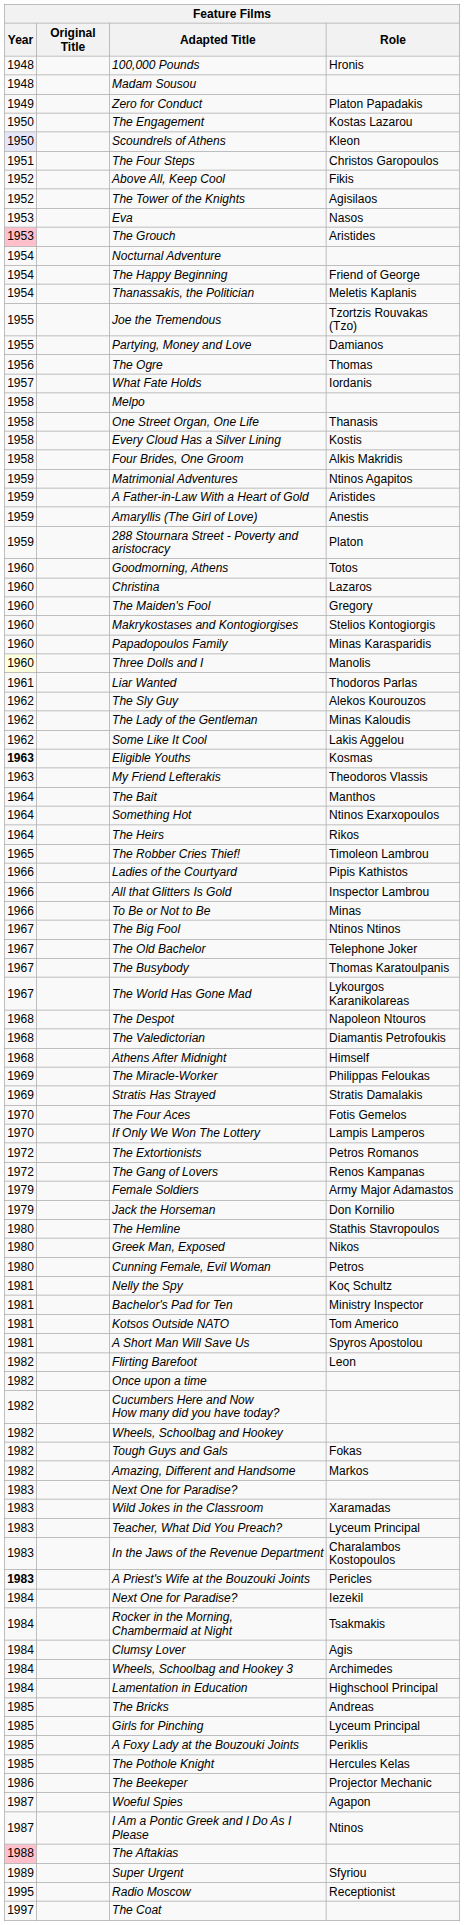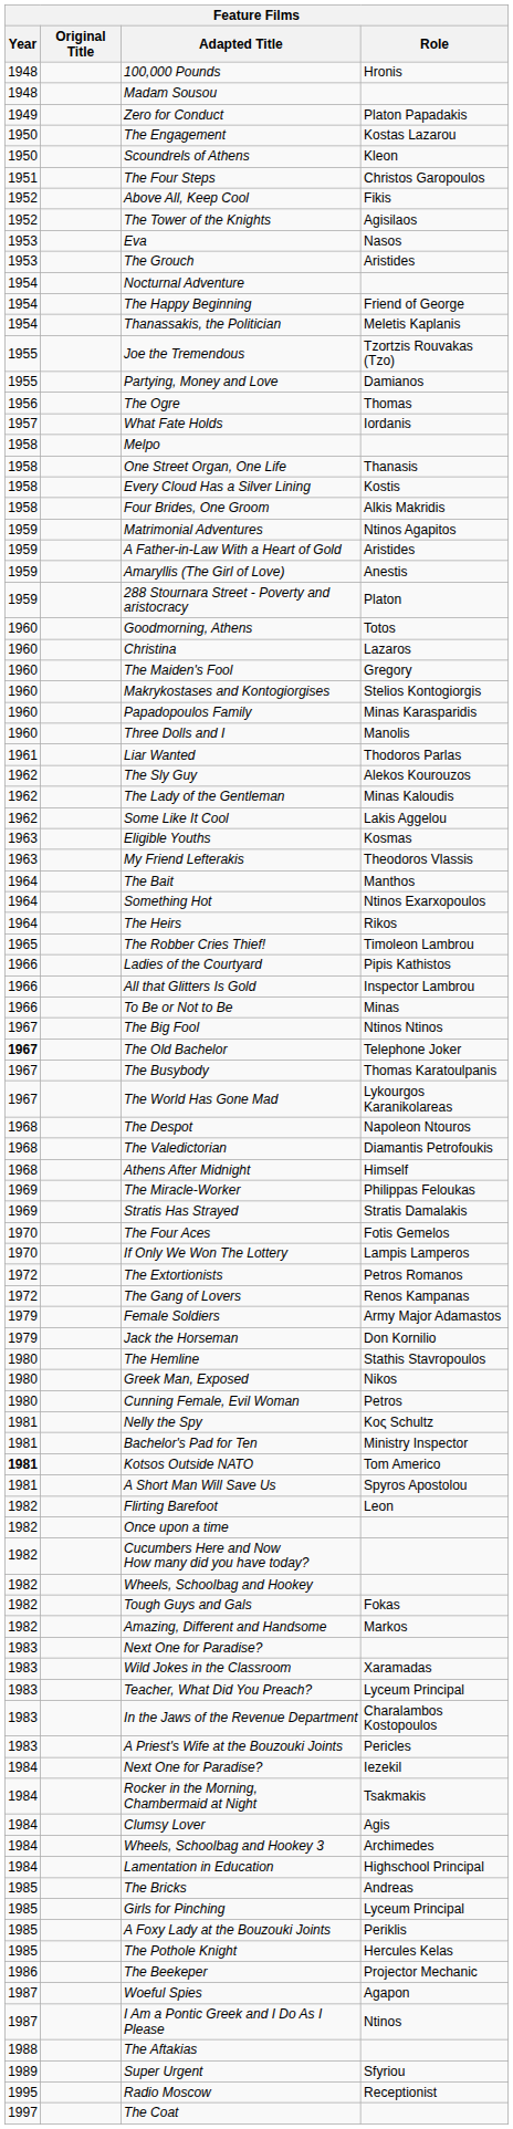Scoundrels of Athens | Year: lavender background -> no background
The Grouch | Year: pink background -> no background
Three Dolls and I | Year: lightyellow background -> no background
Eligible Youths | Year: bold -> normal
The Old Bachelor | Year: normal -> bold
Kotsos Outside NATO | Year: normal -> bold
A Priest's Wife at the Bouzouki Joints | Year: bold -> normal
The Aftakias | Year: pink background -> no background
